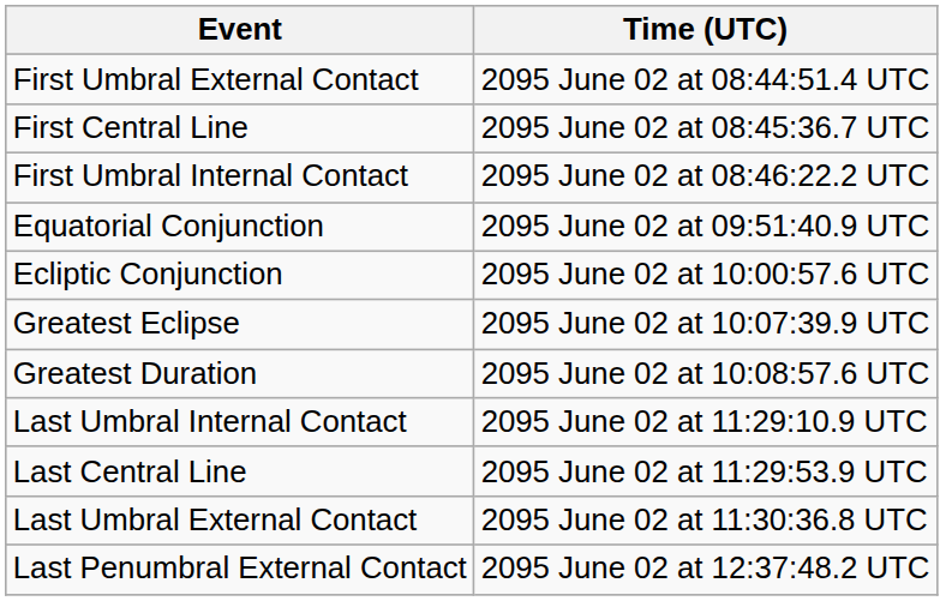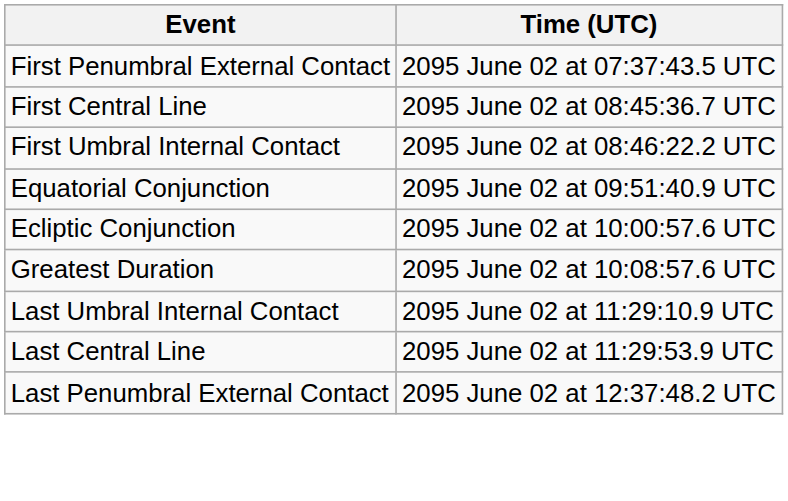+ row: First Penumbral External Contact | 2095 June 02 at 07:37:43.5 UTC
- row: First Umbral External Contact | 2095 June 02 at 08:44:51.4 UTC
- row: Greatest Eclipse | 2095 June 02 at 10:07:39.9 UTC
- row: Last Umbral External Contact | 2095 June 02 at 11:30:36.8 UTC
